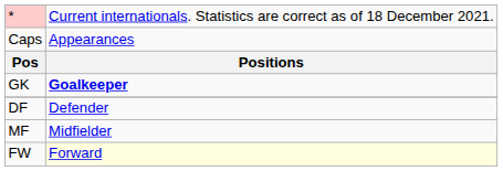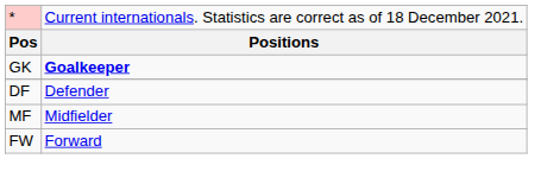- row: Caps | Appearances
FW | column 2: lightyellow background -> no background
